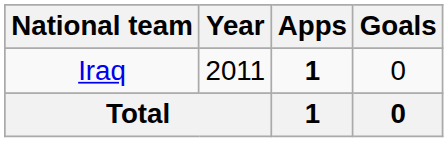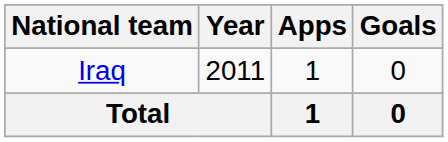Iraq | Apps: bold -> normal
